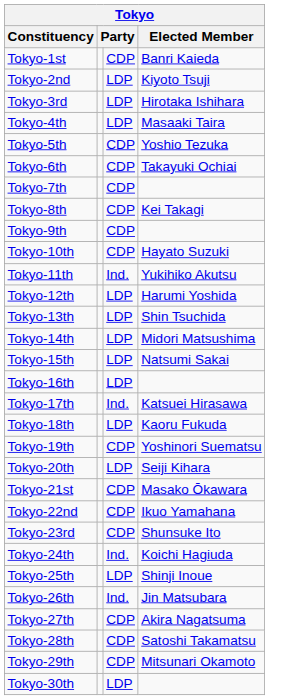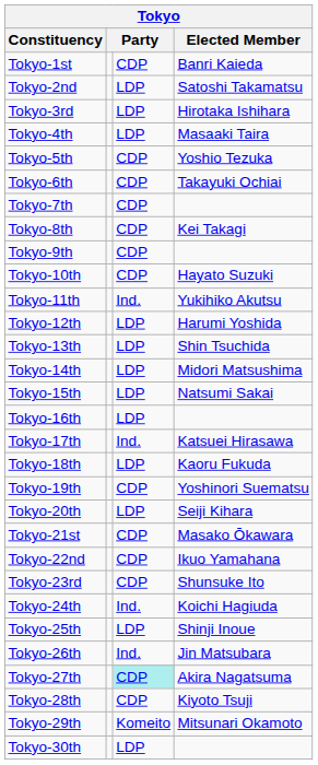Tokyo-2nd | Elected Member: Kiyoto Tsuji -> Satoshi Takamatsu
Tokyo-27th | column 3: no background -> paleturquoise background
Tokyo-28th | Elected Member: Satoshi Takamatsu -> Kiyoto Tsuji
Tokyo-29th | column 3: CDP -> Komeito
